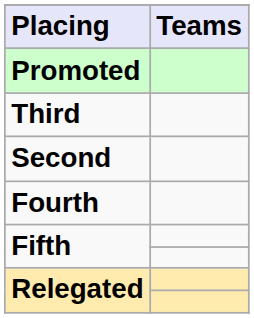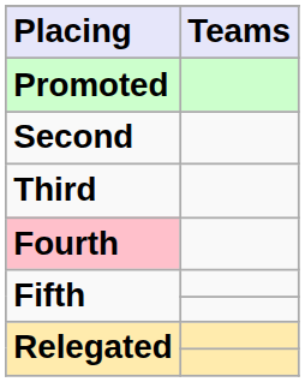row 3 | Placing: Third -> Second
row 4 | Placing: Second -> Third
row 5 | Placing: no background -> pink background
